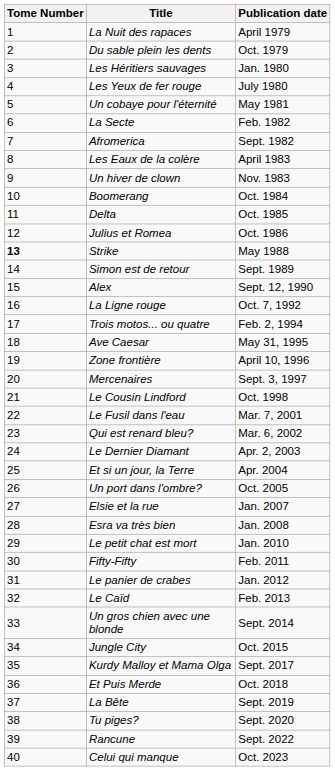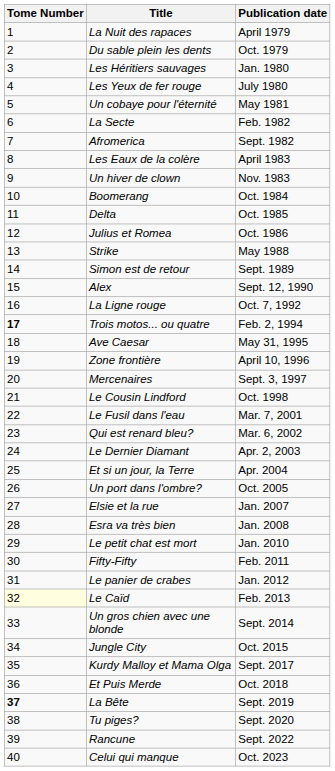Strike | Tome Number: bold -> normal
Trois motos... ou quatre | Tome Number: normal -> bold
Le Caïd | Tome Number: no background -> lightyellow background
La Bête | Tome Number: normal -> bold
